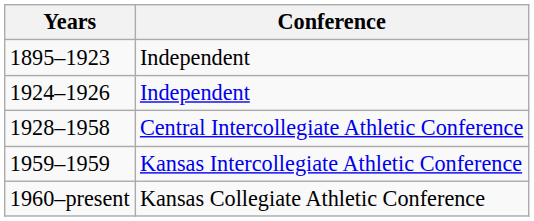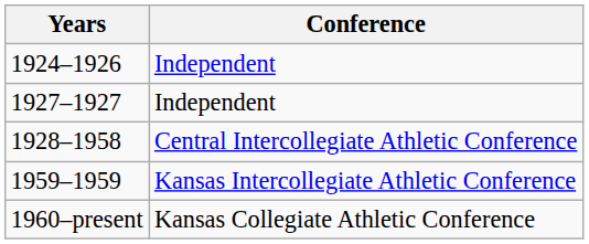- row: 1895–1923 | Independent
+ row: 1927–1927 | Independent
